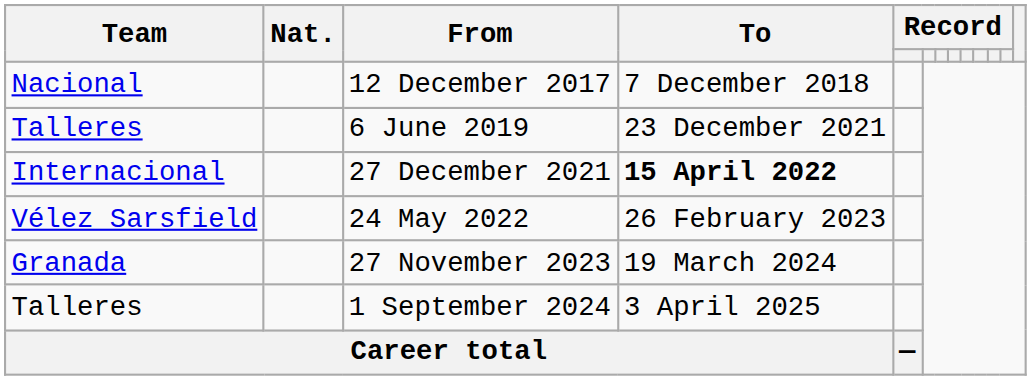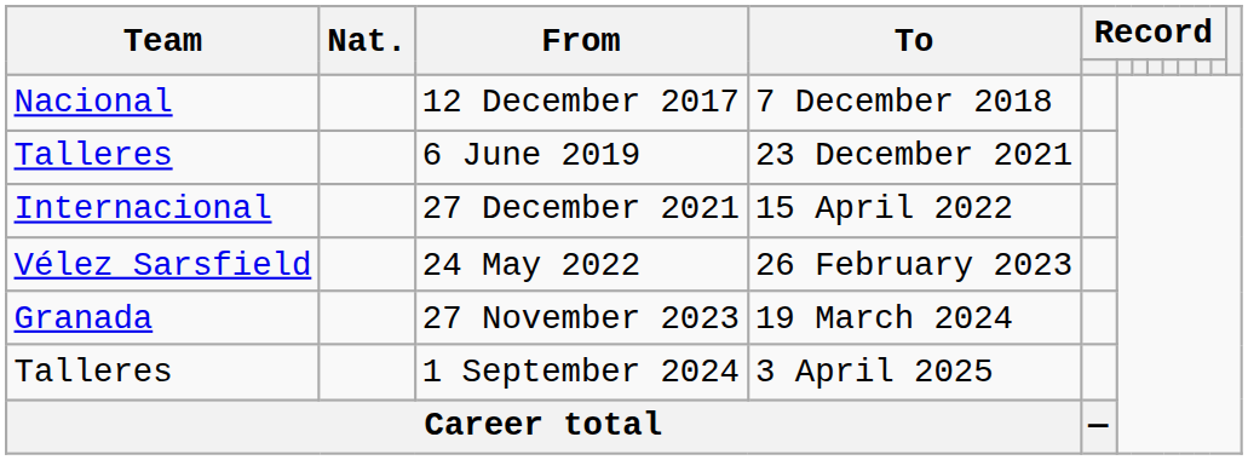27 December 2021 | To: bold -> normal
